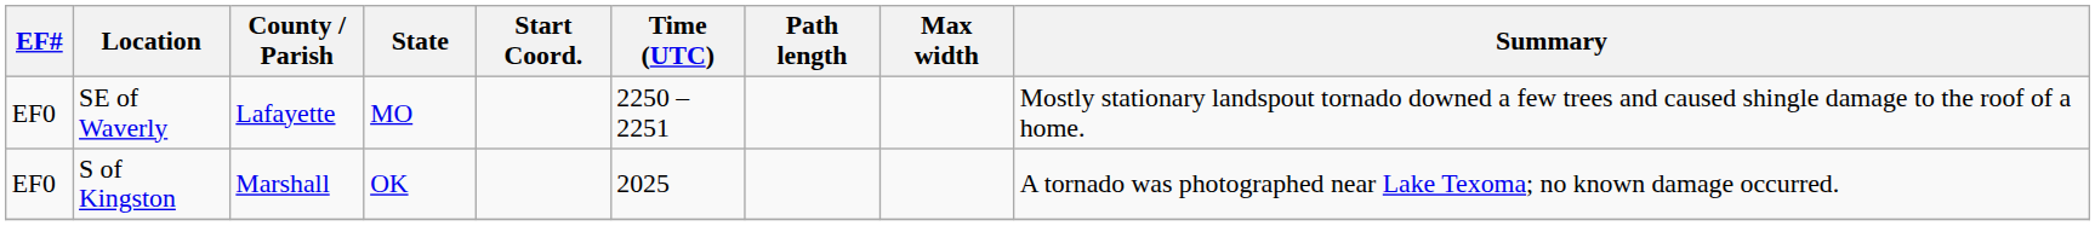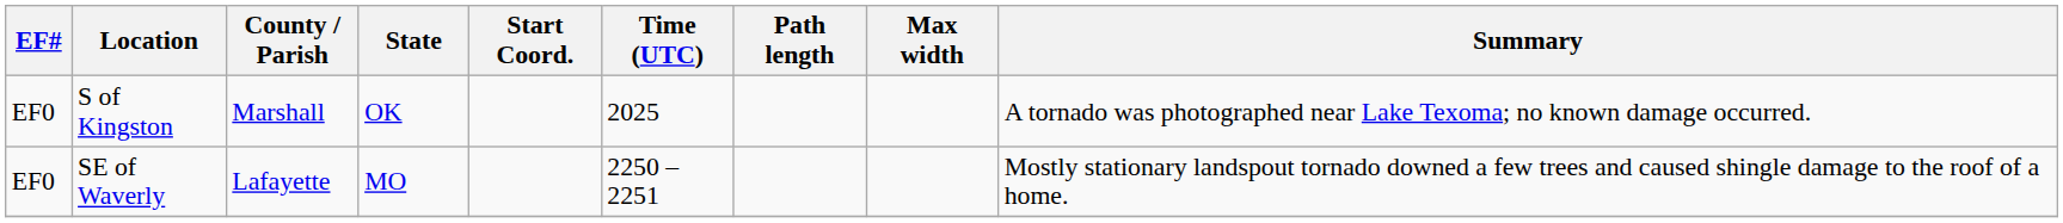rows swapped: S of Kingston <-> SE of Waverly
